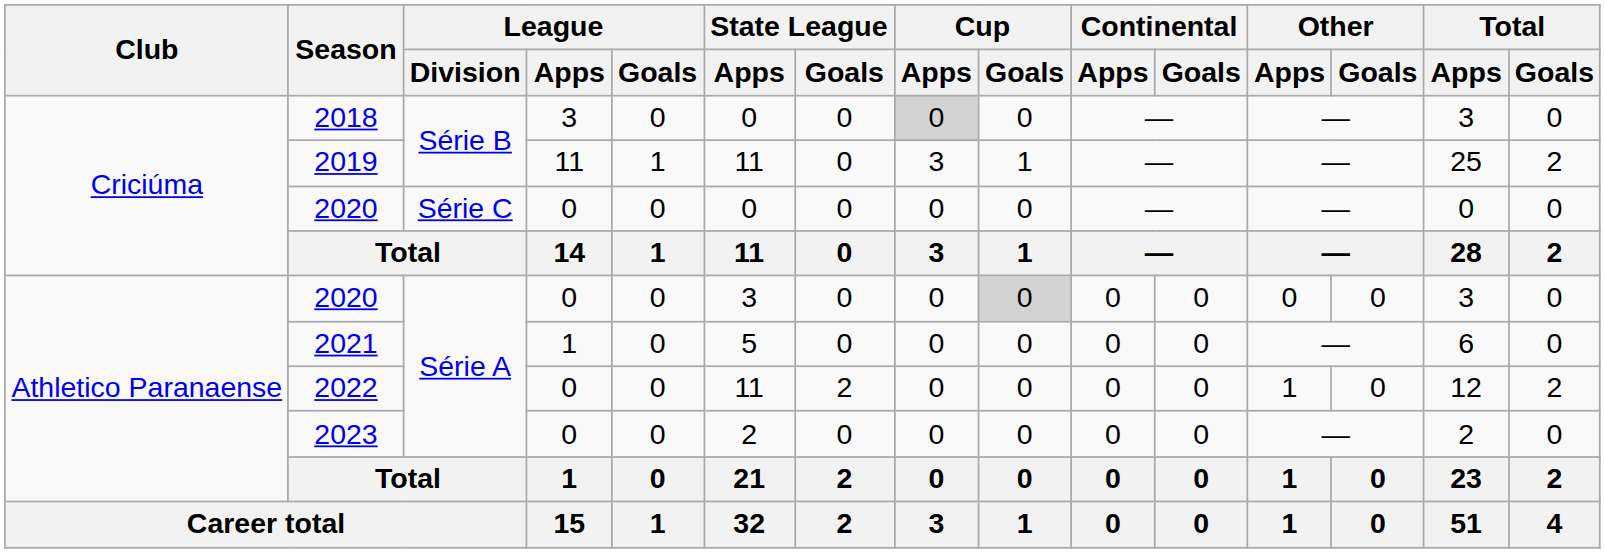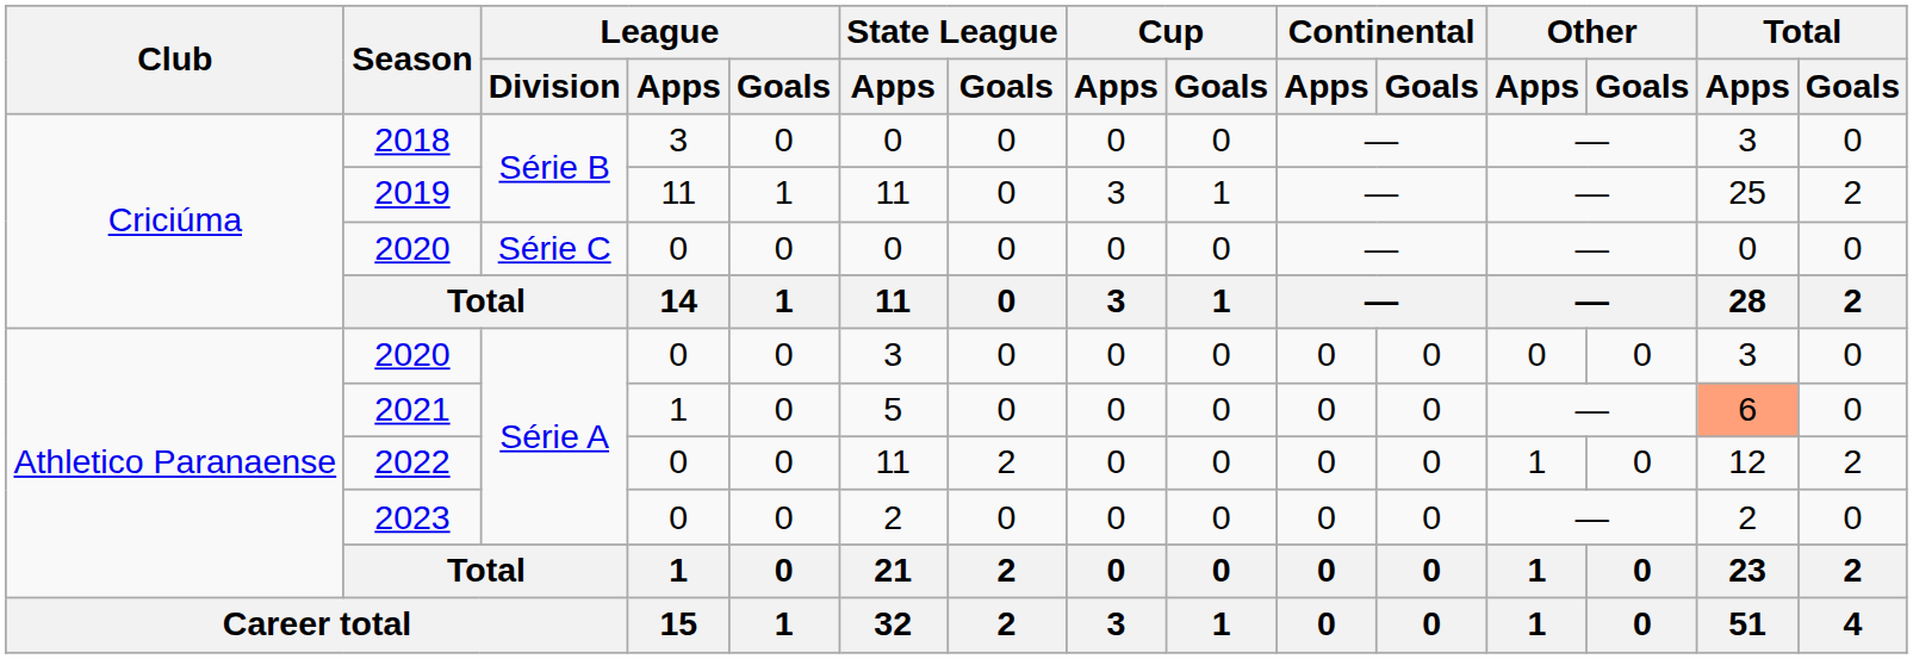2018 | Cup / Apps: lightgrey background -> no background
2020 / Série A | Cup / Goals: lightgrey background -> no background
2021 | Total / Apps: no background -> lightsalmon background
